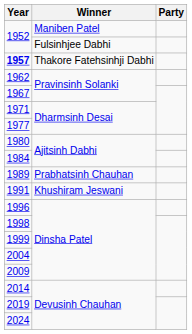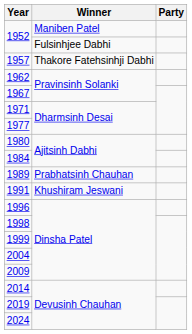1957 | Year: bold -> normal
